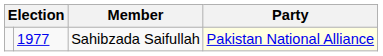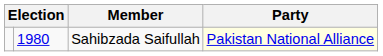Sahibzada Saifullah | column 2: 1977 -> 1980
